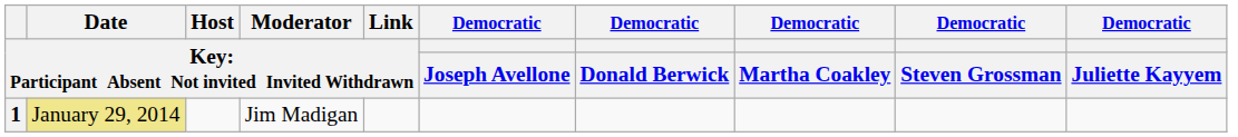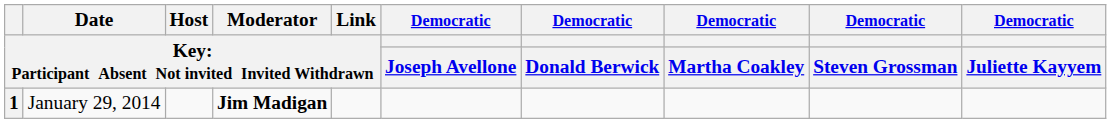1 | column 2: khaki background -> no background
1 | column 4: normal -> bold
